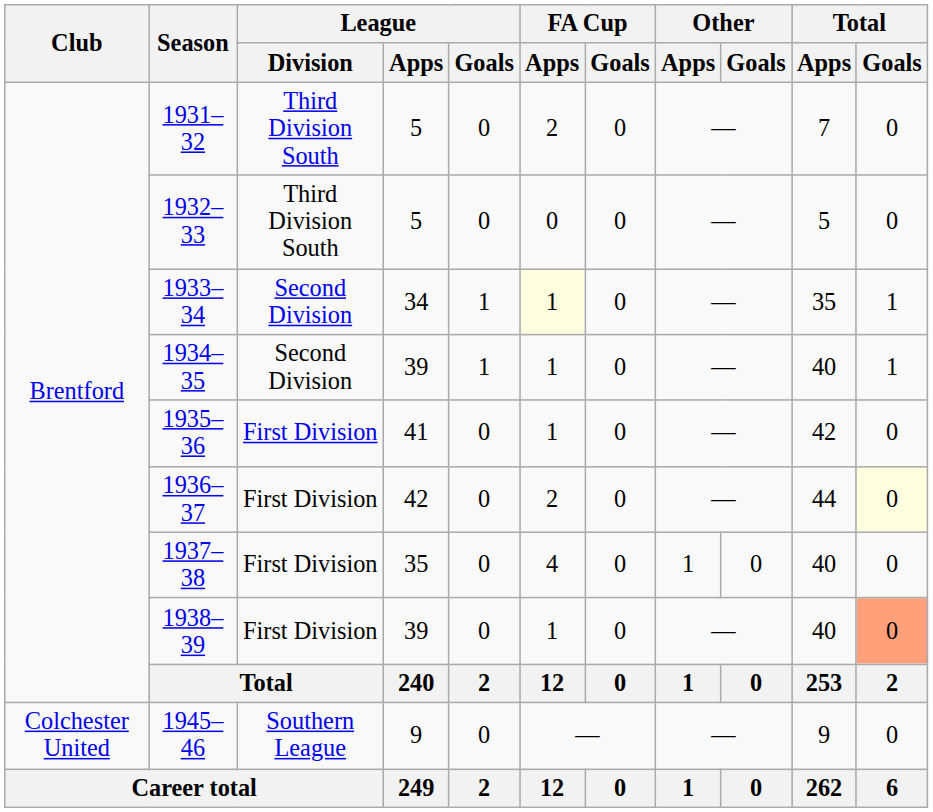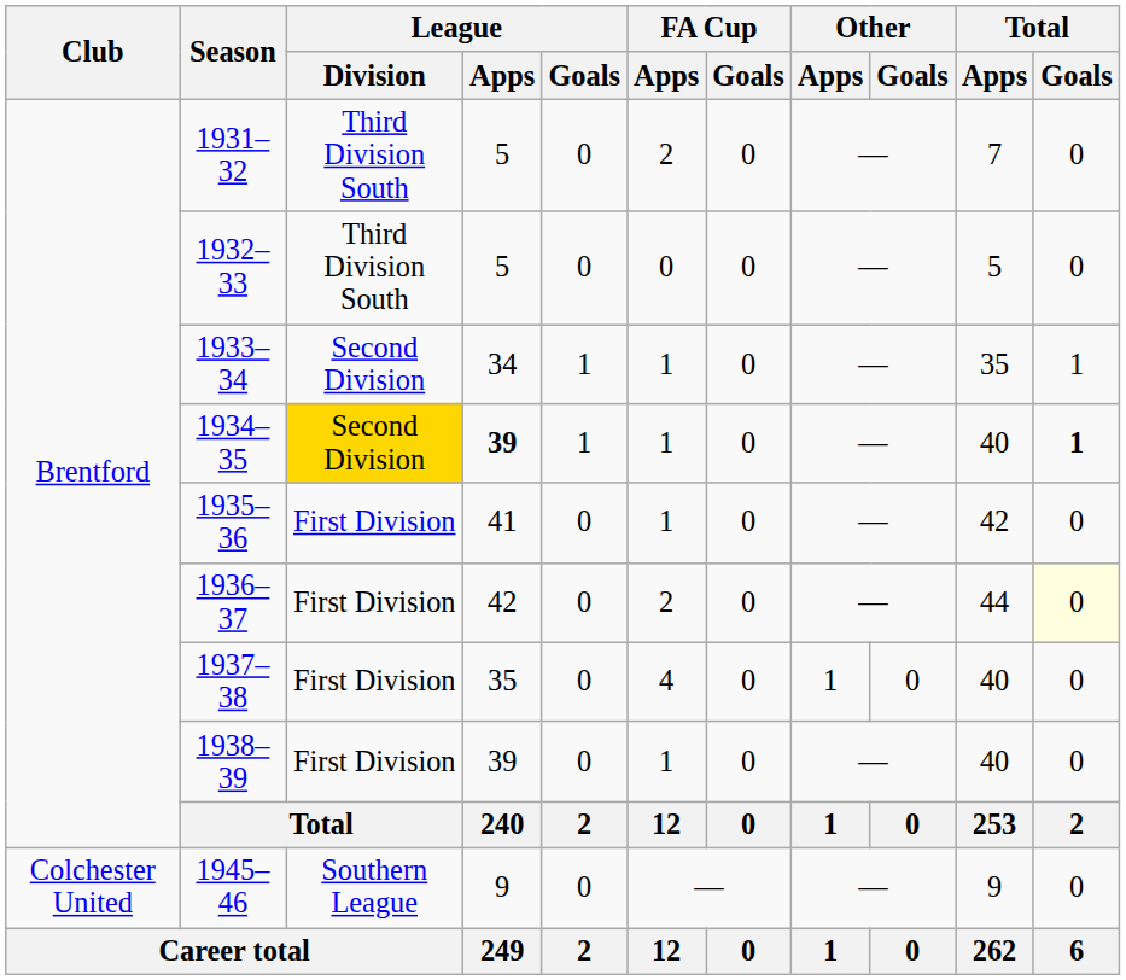1933–34 | FA Cup / Apps: lightyellow background -> no background
1934–35 | League / Division: no background -> gold background
1934–35 | League / Apps: normal -> bold
1934–35 | Total / Goals: normal -> bold
1938–39 | Total / Goals: lightsalmon background -> no background
